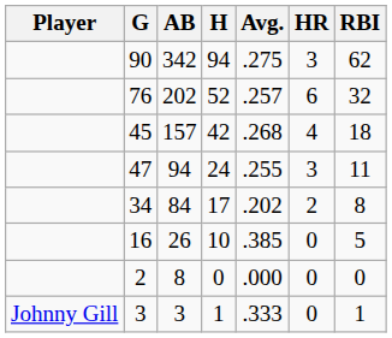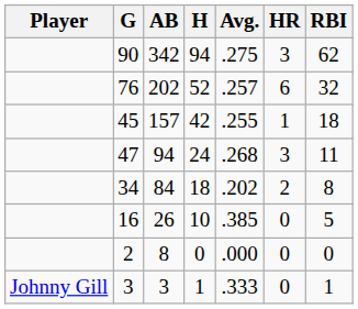45 | Avg.: .268 -> .255
45 | HR: 4 -> 1
47 | Avg.: .255 -> .268
34 | H: 17 -> 18
